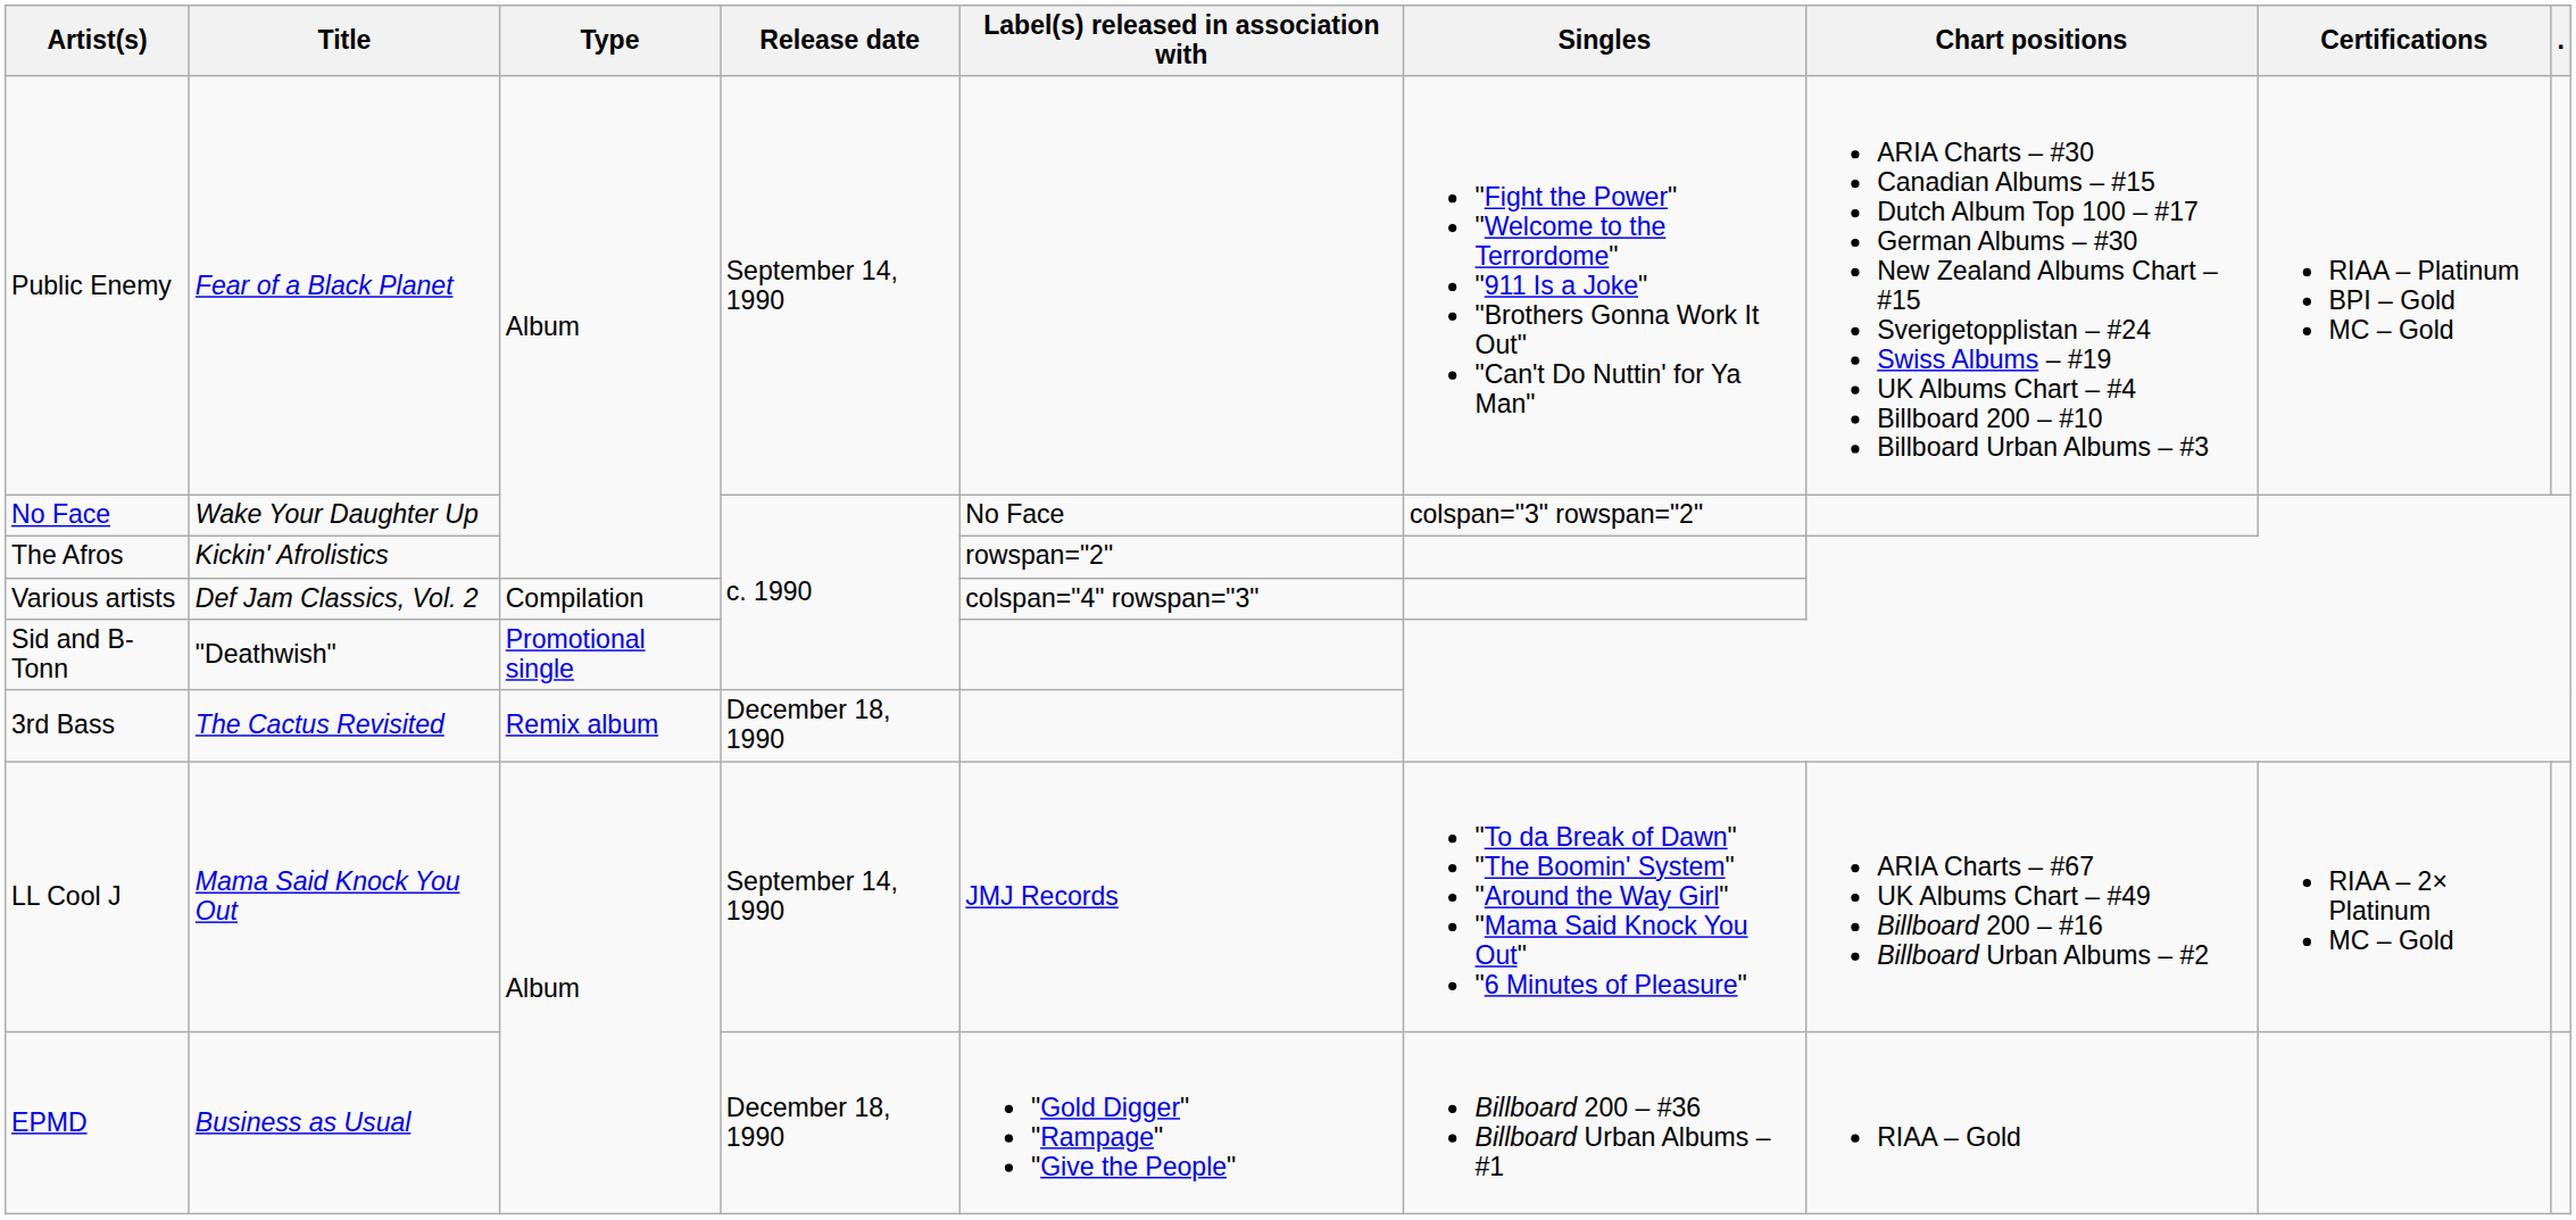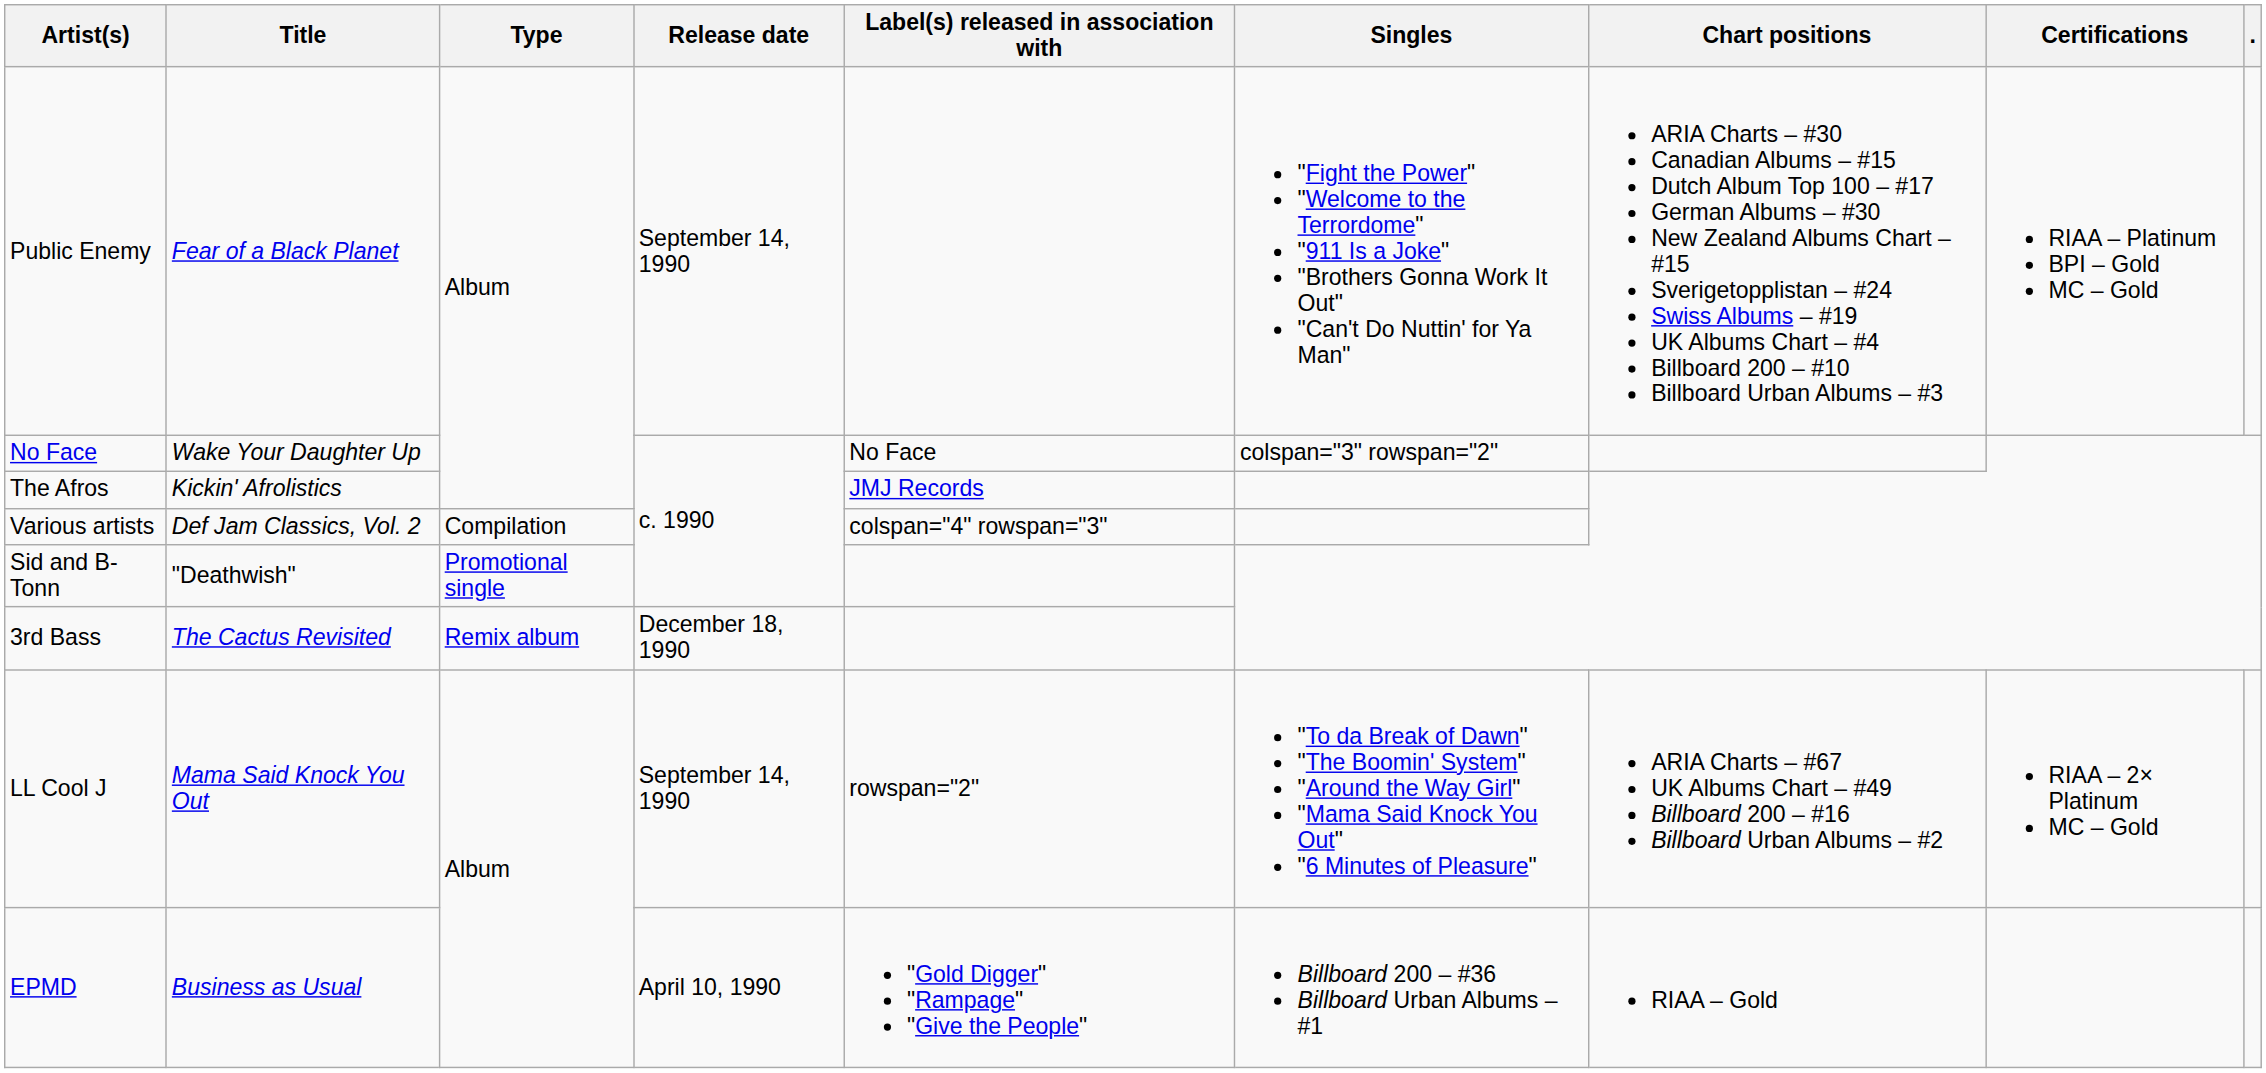The Afros | Label(s) released in association with: rowspan="2" -> JMJ Records
LL Cool J | Label(s) released in association with: JMJ Records -> rowspan="2"
EPMD | Release date: December 18, 1990 -> April 10, 1990
